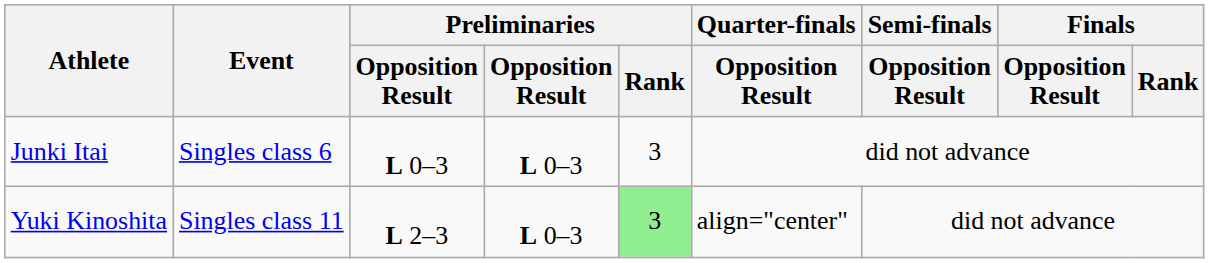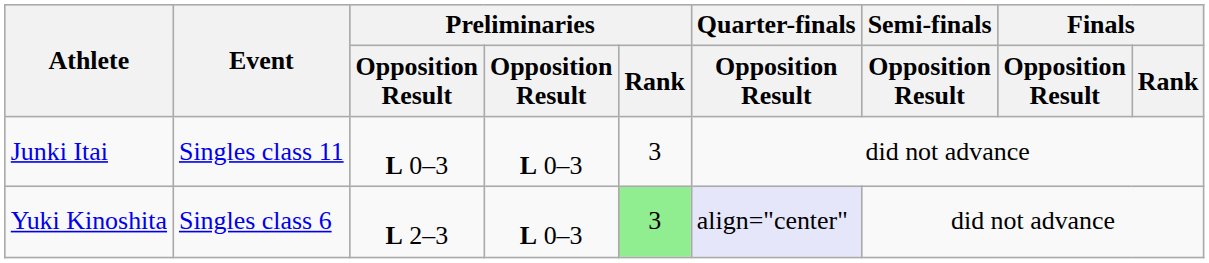Junki Itai | Event: Singles class 6 -> Singles class 11
Yuki Kinoshita | Event: Singles class 11 -> Singles class 6
Yuki Kinoshita | Quarter-finals / Opposition Result: no background -> lavender background
